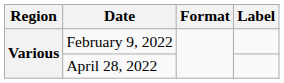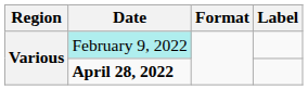February 9, 2022 | Date: no background -> paleturquoise background
April 28, 2022 | Date: normal -> bold
